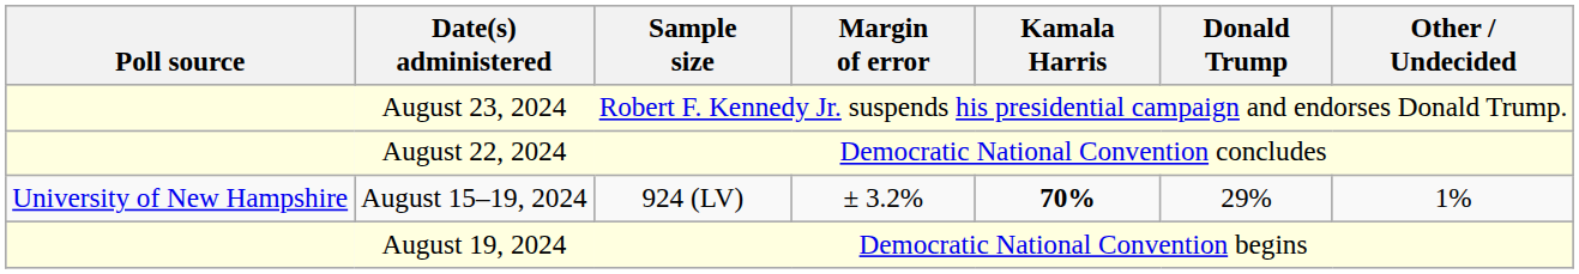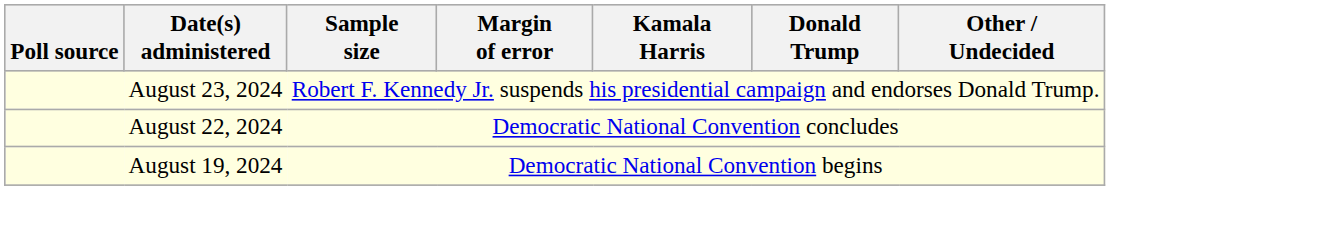- row: University of New Hampshire | August 15–19, 2024 | 924 (LV) | ± 3.2% | 70% | 29% | 1%
